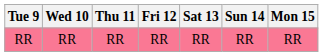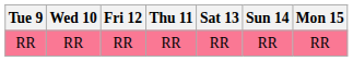columns swapped: Thu 11 <-> Fri 12
